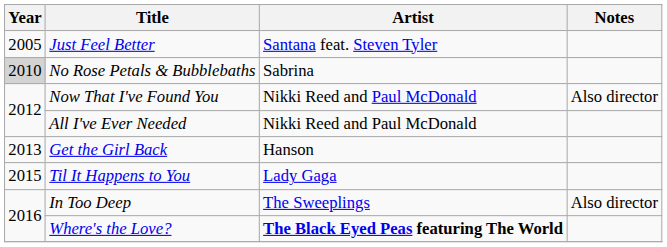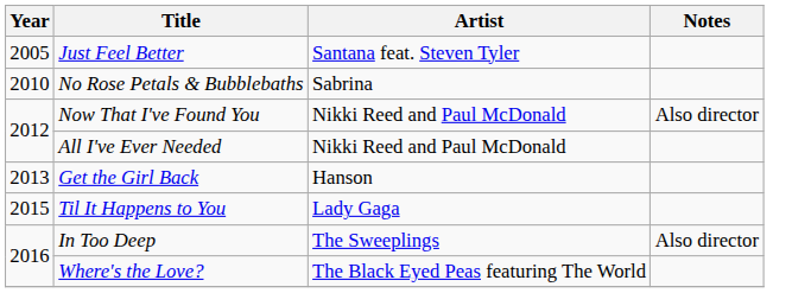No Rose Petals & Bubblebaths | Year: lightgrey background -> no background
Where's the Love? | Artist: bold -> normal
